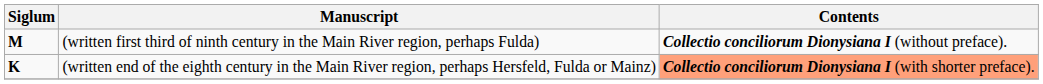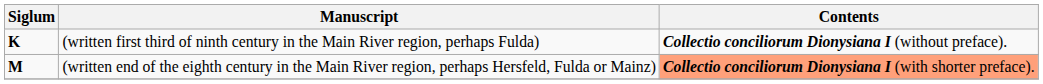row 2 | Siglum: M -> K
row 3 | Siglum: K -> M
